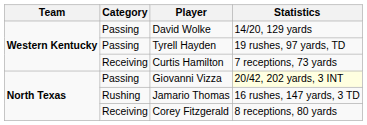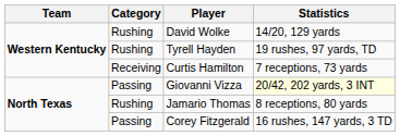David Wolke | Category: Passing -> Rushing
Tyrell Hayden | Category: Passing -> Rushing
Jamario Thomas | Statistics: 16 rushes, 147 yards, 3 TD -> 8 receptions, 80 yards
Corey Fitzgerald | Category: Receiving -> Passing
Corey Fitzgerald | Statistics: 8 receptions, 80 yards -> 16 rushes, 147 yards, 3 TD
